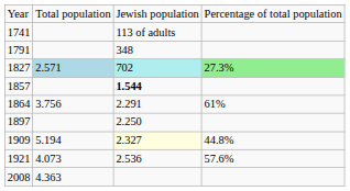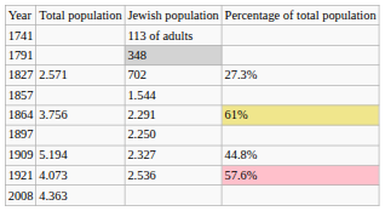1791 | column 3: no background -> lightgrey background
1827 | column 2: lightblue background -> no background
1827 | column 3: paleturquoise background -> no background
1827 | column 4: lightgreen background -> no background
1857 | column 3: bold -> normal
1864 | column 4: no background -> khaki background
1909 | column 3: lightyellow background -> no background
1921 | column 4: no background -> pink background
